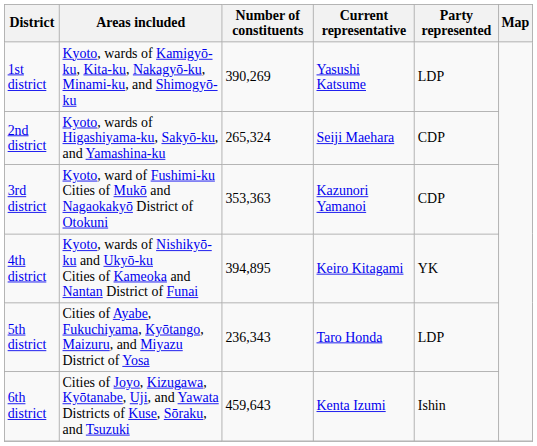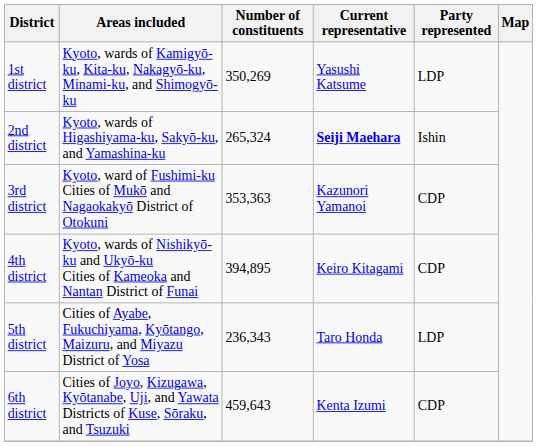1st district | Number of constituents: 390,269 -> 350,269
2nd district | Current representative: normal -> bold
2nd district | Party represented: CDP -> Ishin
4th district | Party represented: YK -> CDP
6th district | Party represented: Ishin -> CDP
